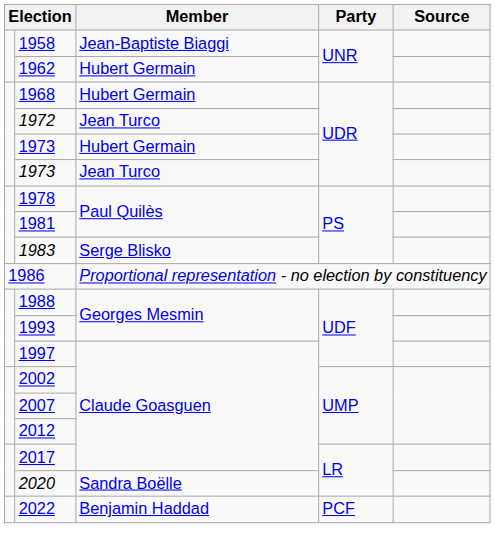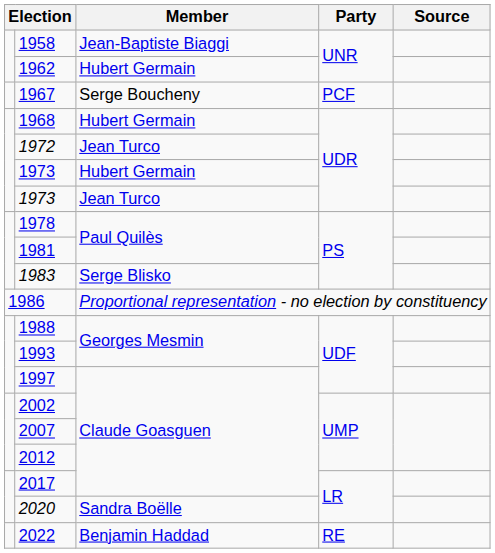+ row: 1967 | Serge Boucheny | PCF
2022 | Party: PCF -> RE
